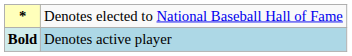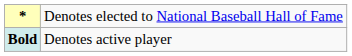Bold | column 2: lightblue background -> no background
